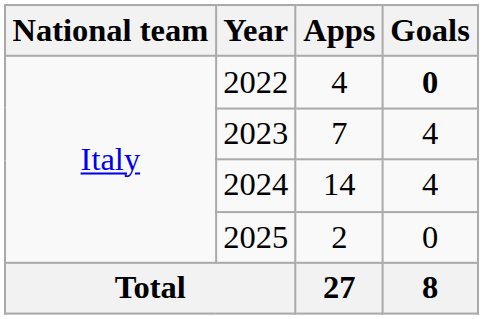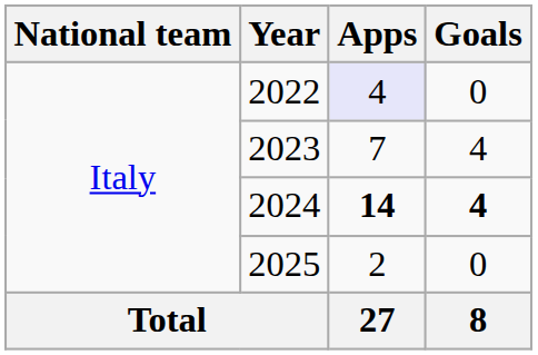2022 | Apps: no background -> lavender background
2022 | Goals: bold -> normal
2024 | Apps: normal -> bold
2024 | Goals: normal -> bold
